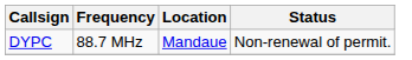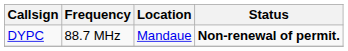DYPC | Status: normal -> bold
